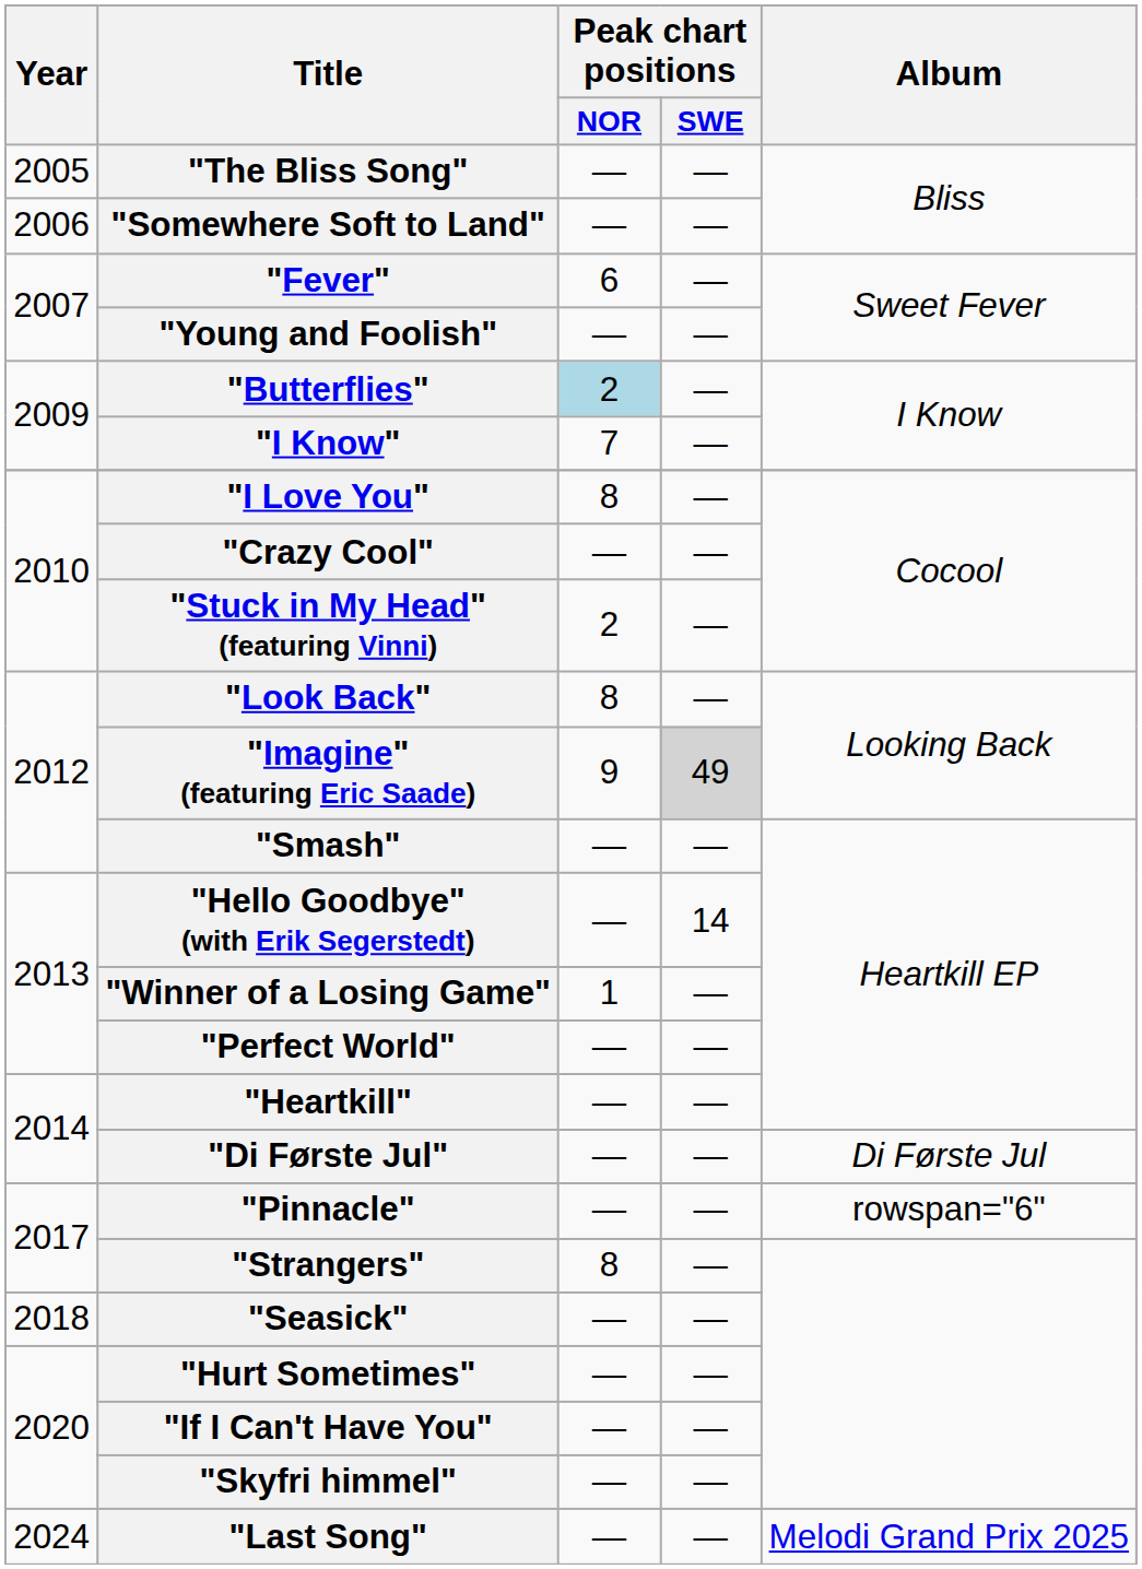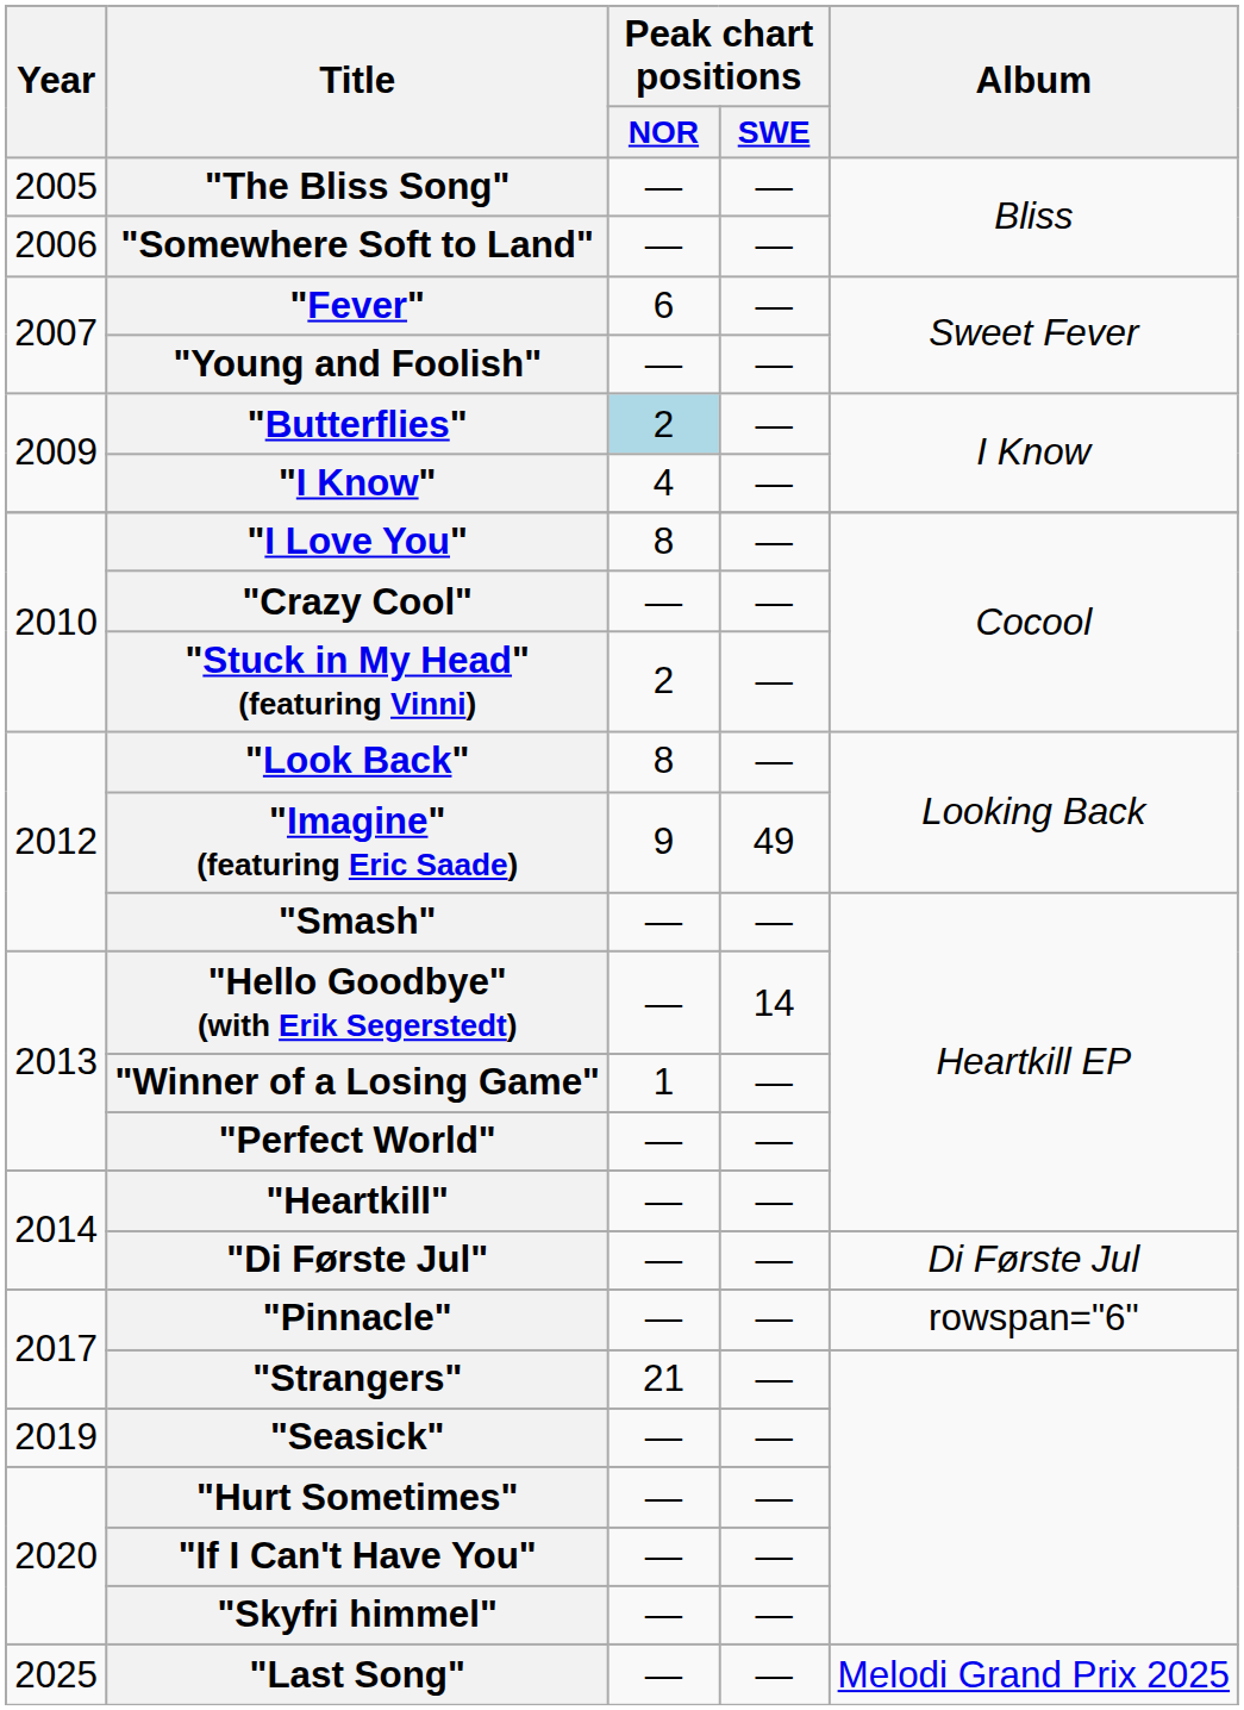"I Know" | Peak chart positions / NOR: 7 -> 4
"Imagine" (featuring Eric Saade) | Peak chart positions / SWE: lightgrey background -> no background
"Strangers" | Peak chart positions / NOR: 8 -> 21
"Seasick" | Year: 2018 -> 2019
"Last Song" | Year: 2024 -> 2025
